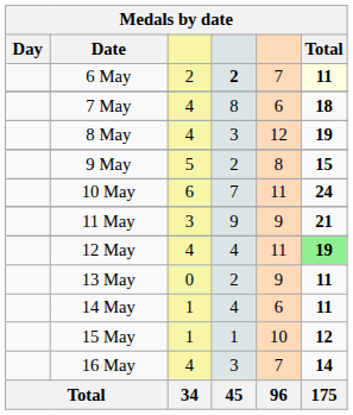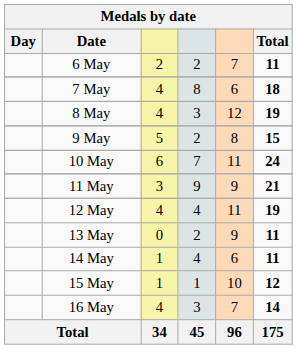6 May | column 4: bold -> normal
6 May | Total: lightyellow background -> no background
12 May | Total: lightgreen background -> no background
